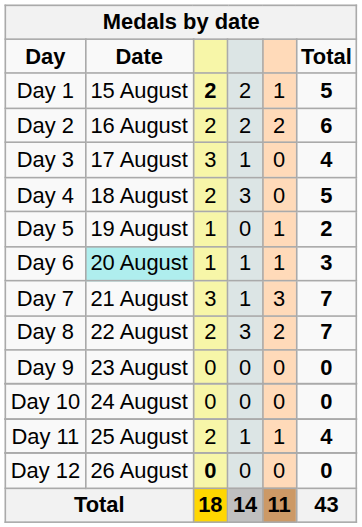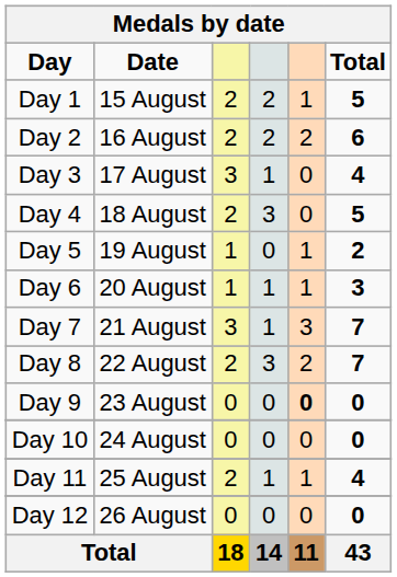Day 1 | column 3: bold -> normal
Day 6 | Date: paleturquoise background -> no background
Day 9 | column 5: normal -> bold
Day 12 | column 3: bold -> normal
